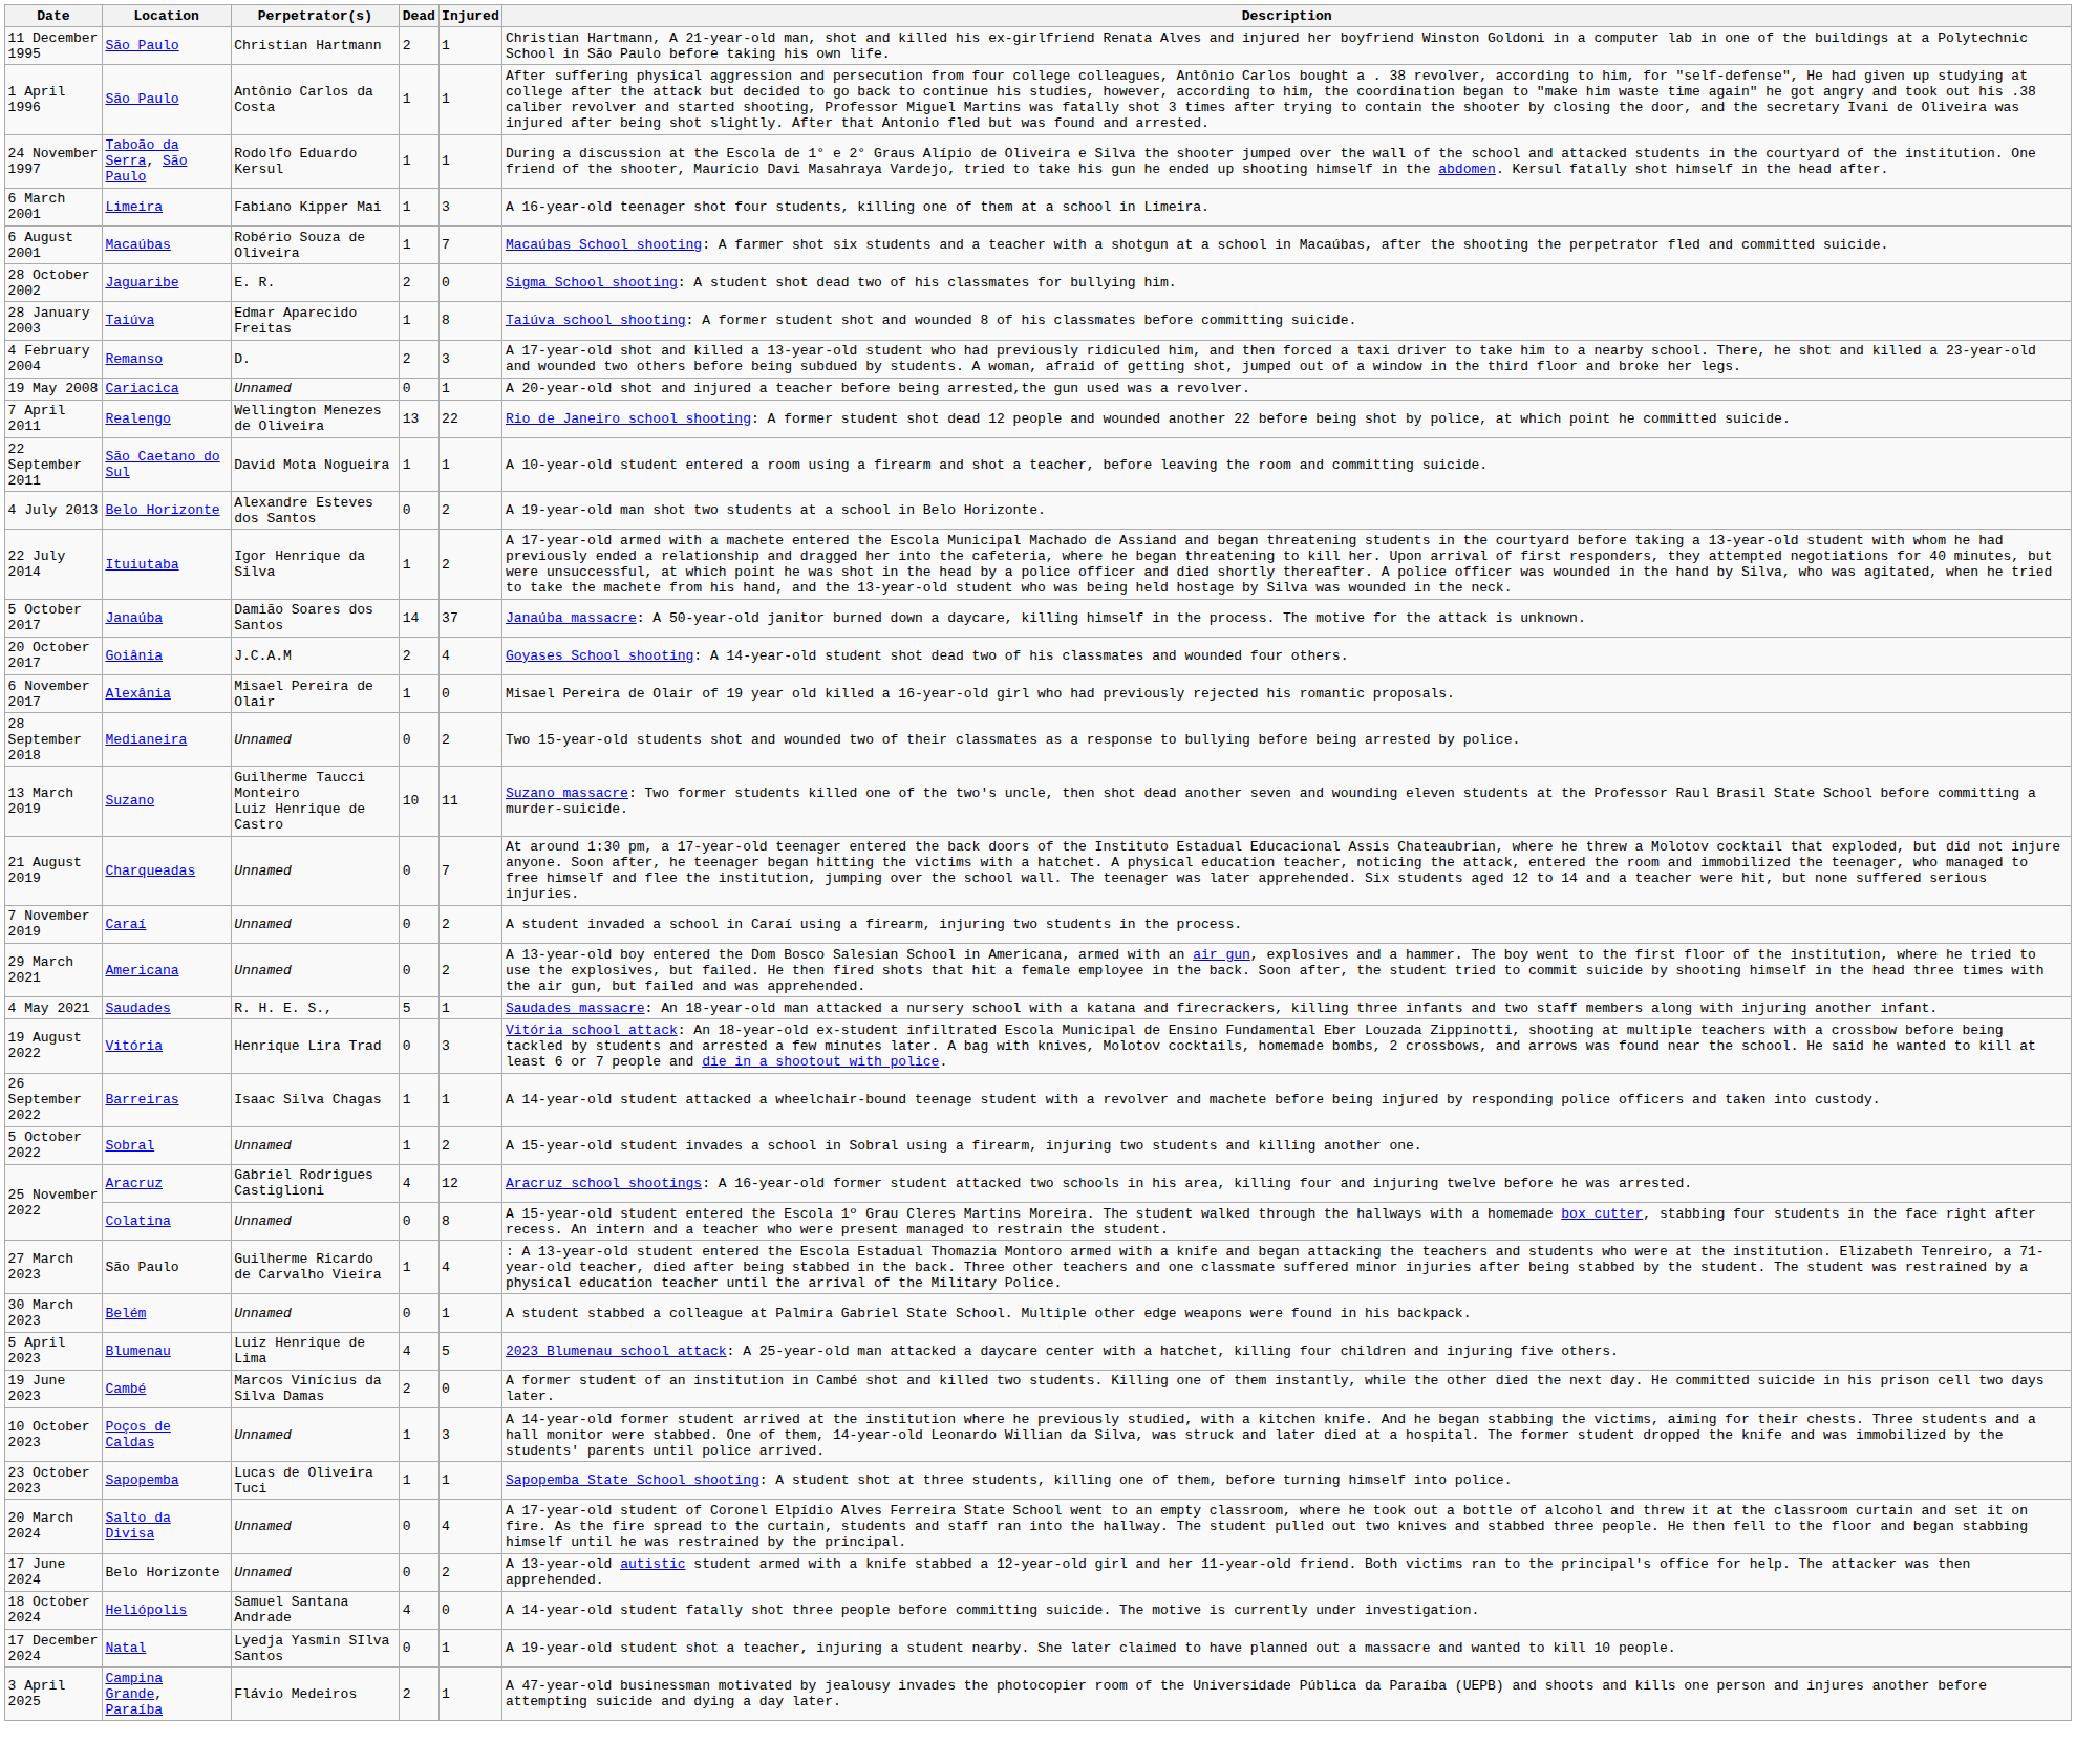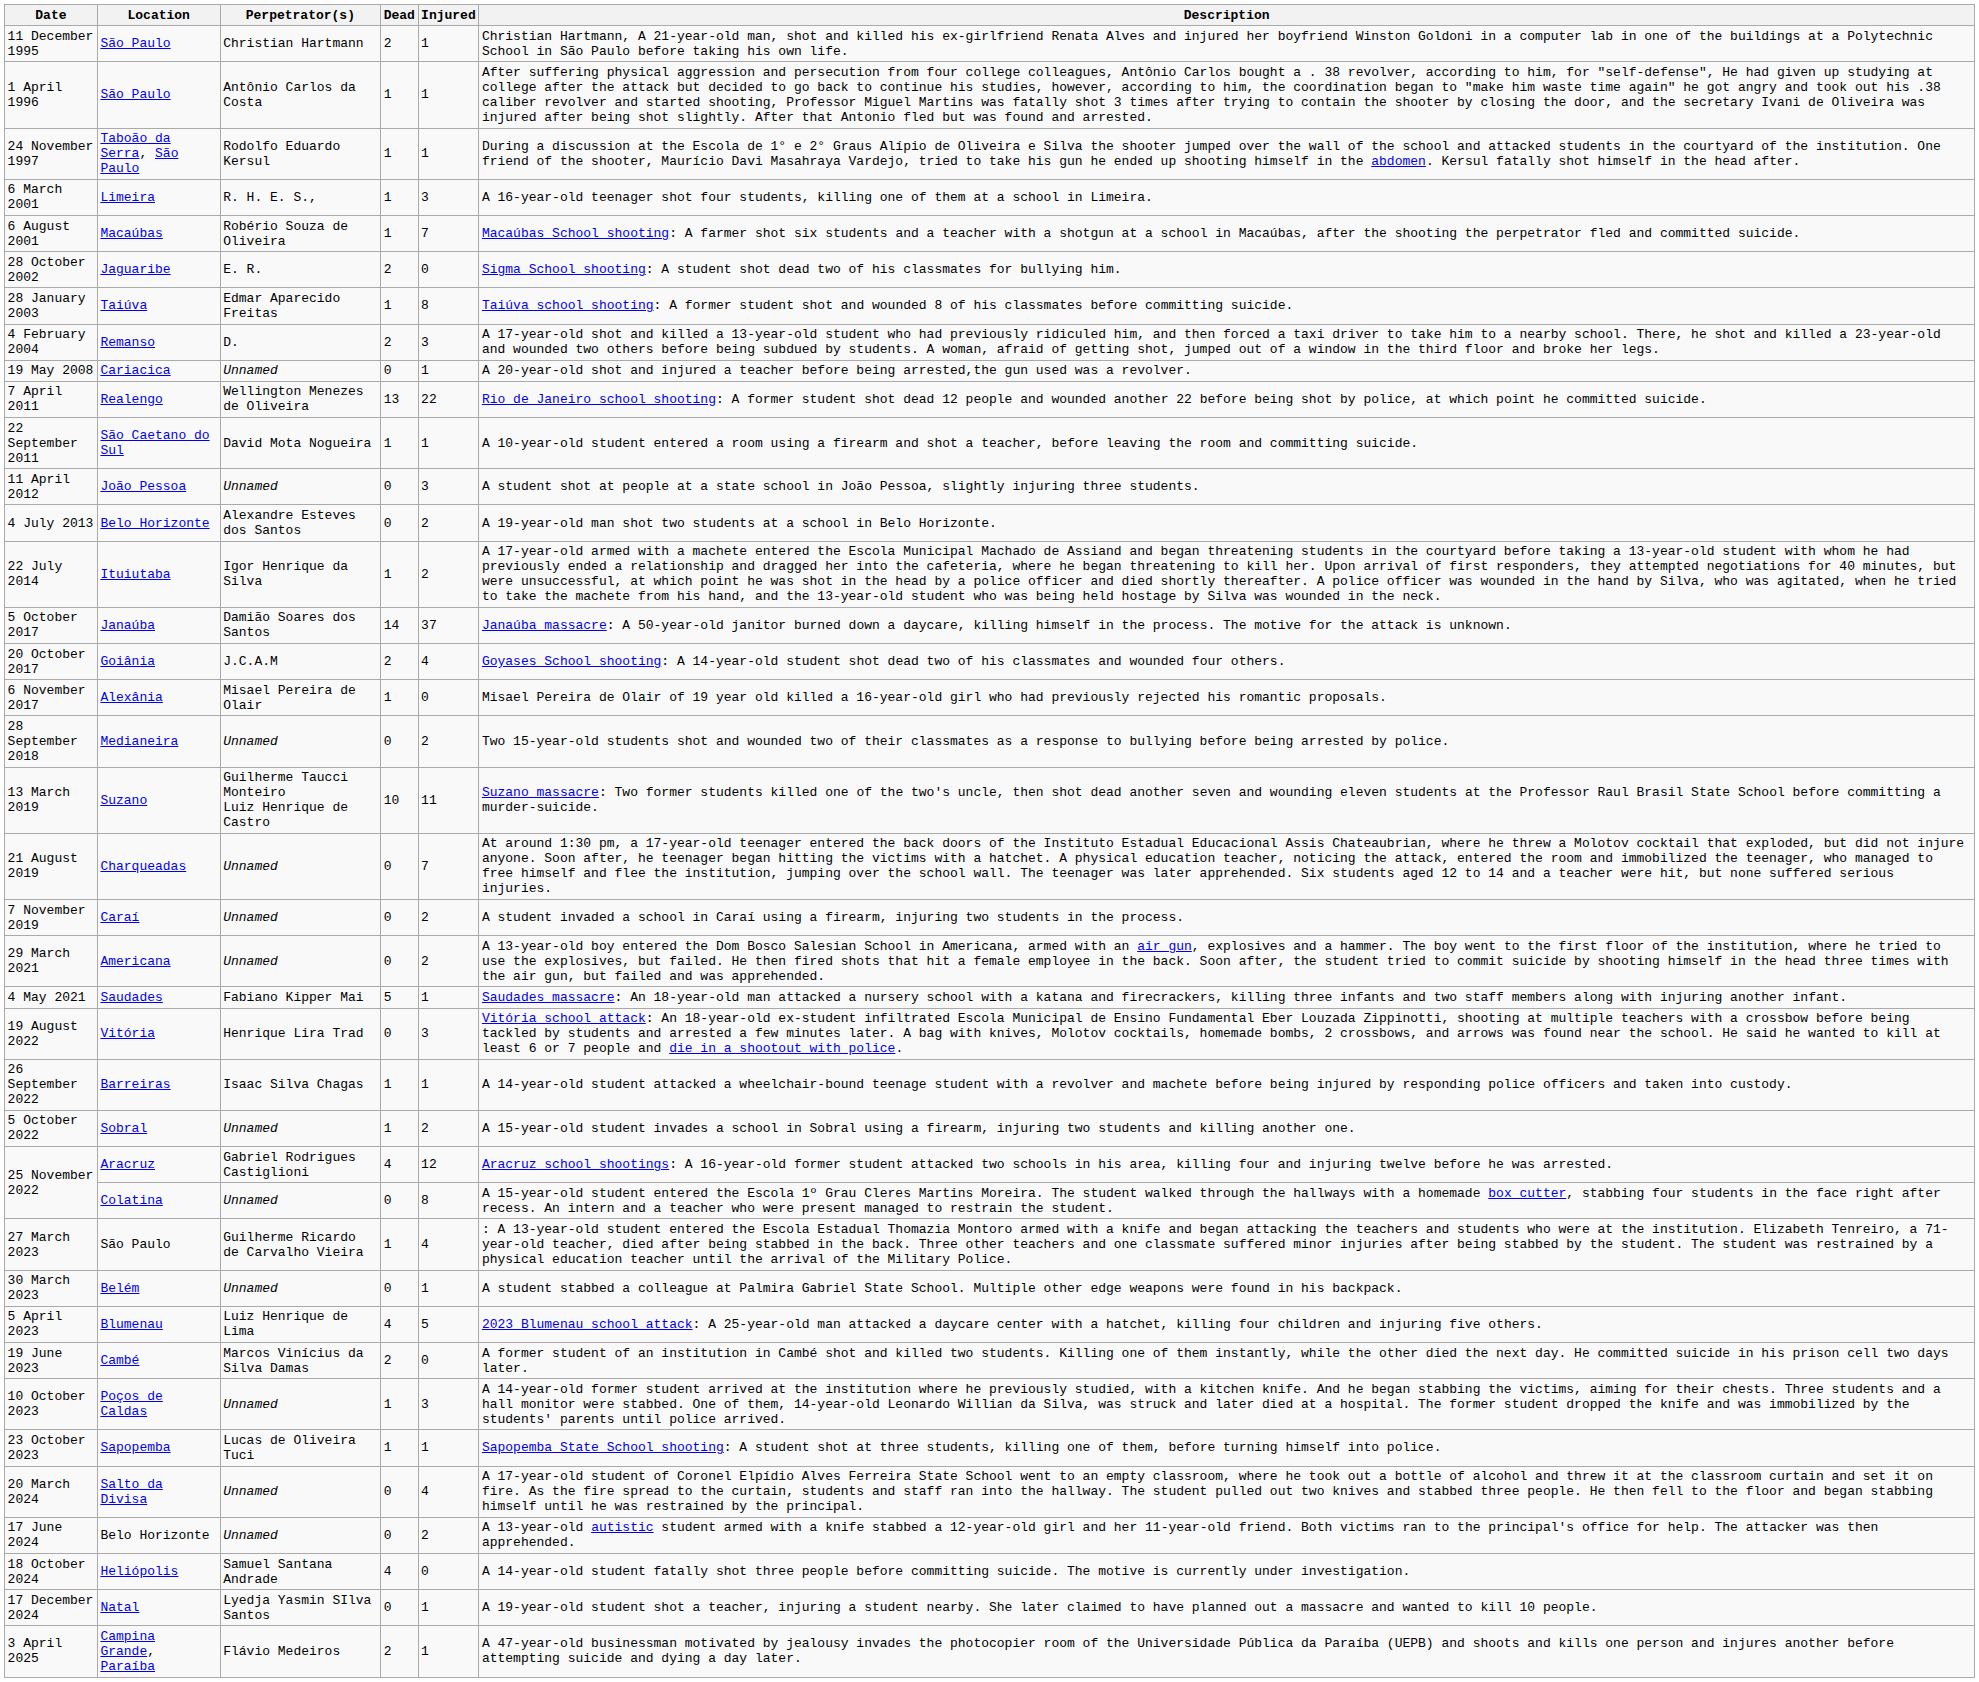6 March 2001 | Perpetrator(s): Fabiano Kipper Mai -> R. H. E. S.,
+ row: 11 April 2012 | João Pessoa | Unnamed | 0 | 3 | A student shot at people at a state school in João Pessoa, slightly injuring three students.
4 May 2021 | Perpetrator(s): R. H. E. S., -> Fabiano Kipper Mai
